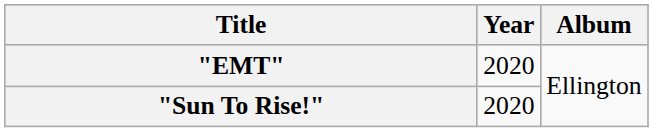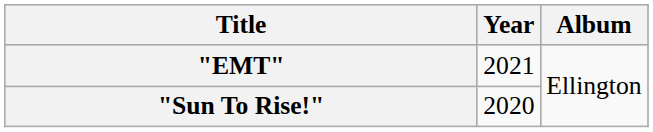"EMT" | Year: 2020 -> 2021
